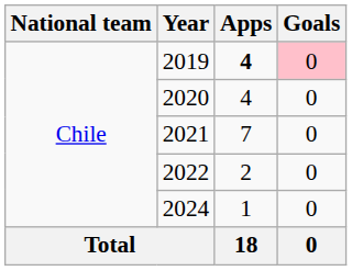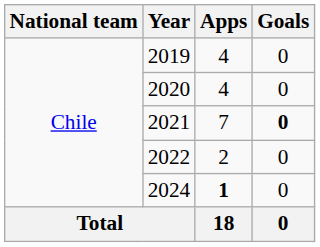2019 | Apps: bold -> normal
2019 | Goals: pink background -> no background
2021 | Goals: normal -> bold
2024 | Apps: normal -> bold
